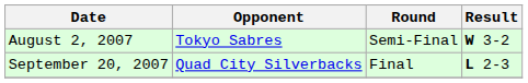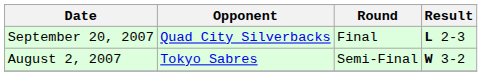rows swapped: August 2, 2007 <-> September 20, 2007
